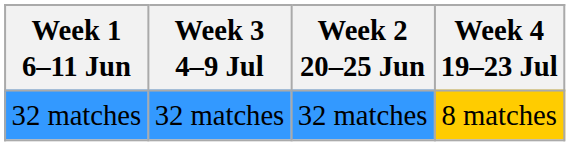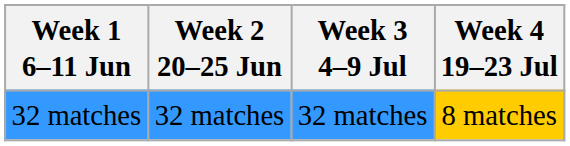columns swapped: Week 2 20–25 Jun <-> Week 3 4–9 Jul
